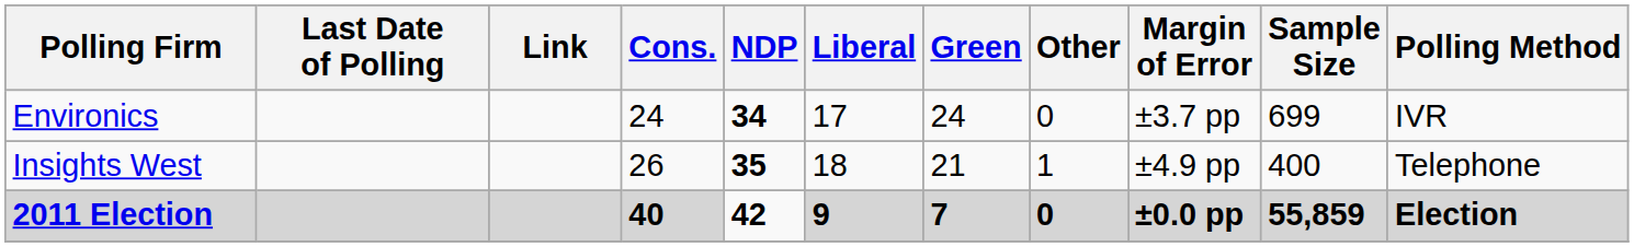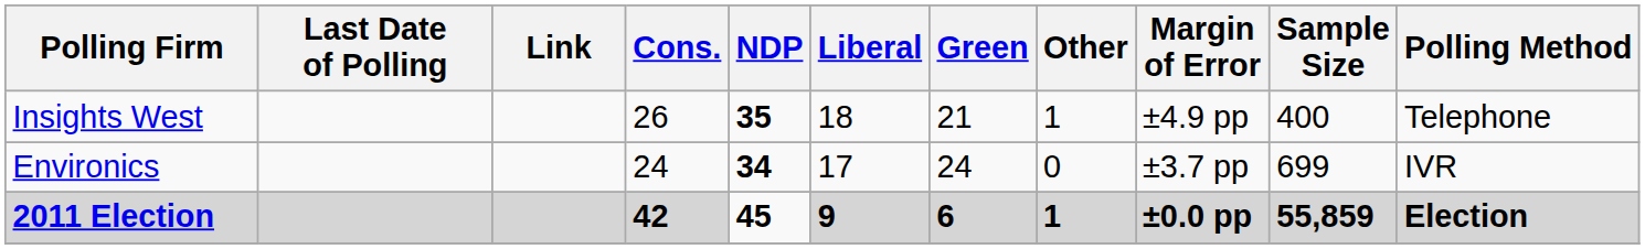rows swapped: Insights West <-> Environics
2011 Election | Cons.: 40 -> 42
2011 Election | NDP: 42 -> 45
2011 Election | Green: 7 -> 6
2011 Election | Other: 0 -> 1
